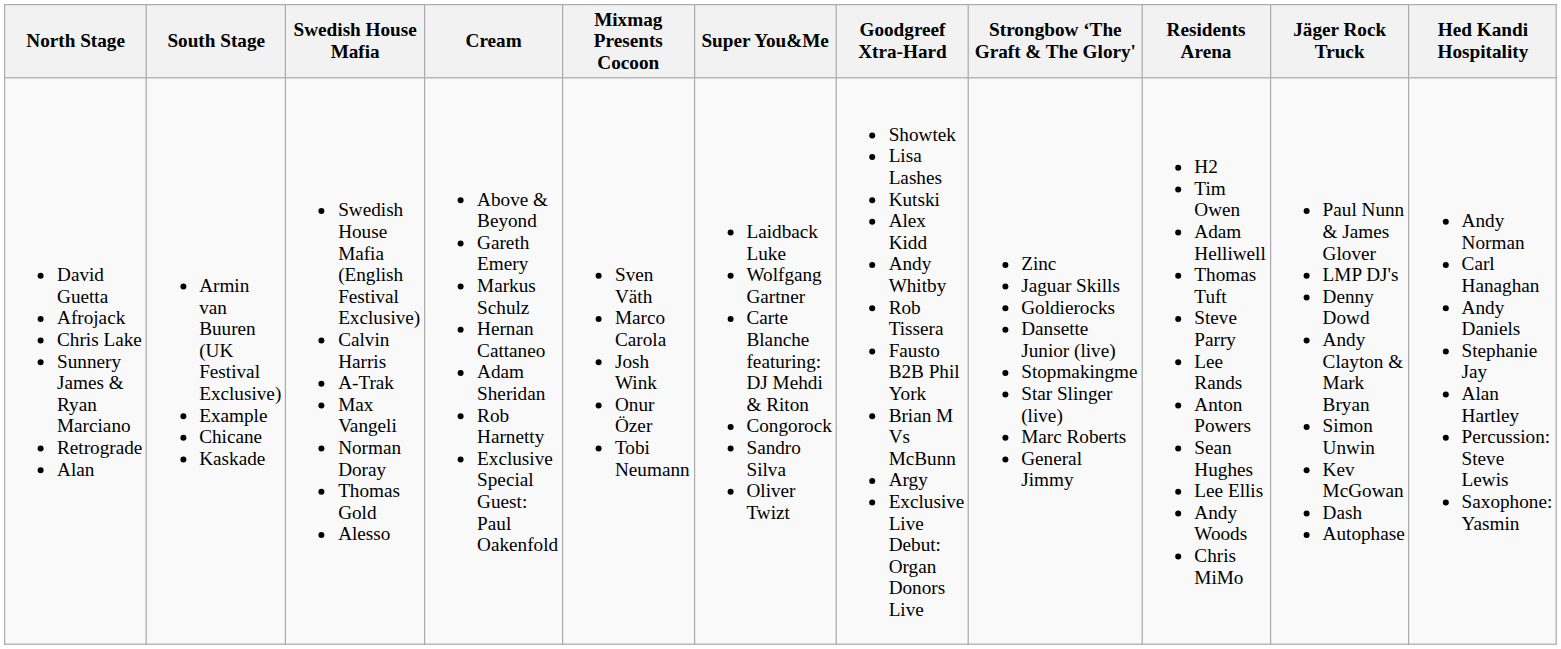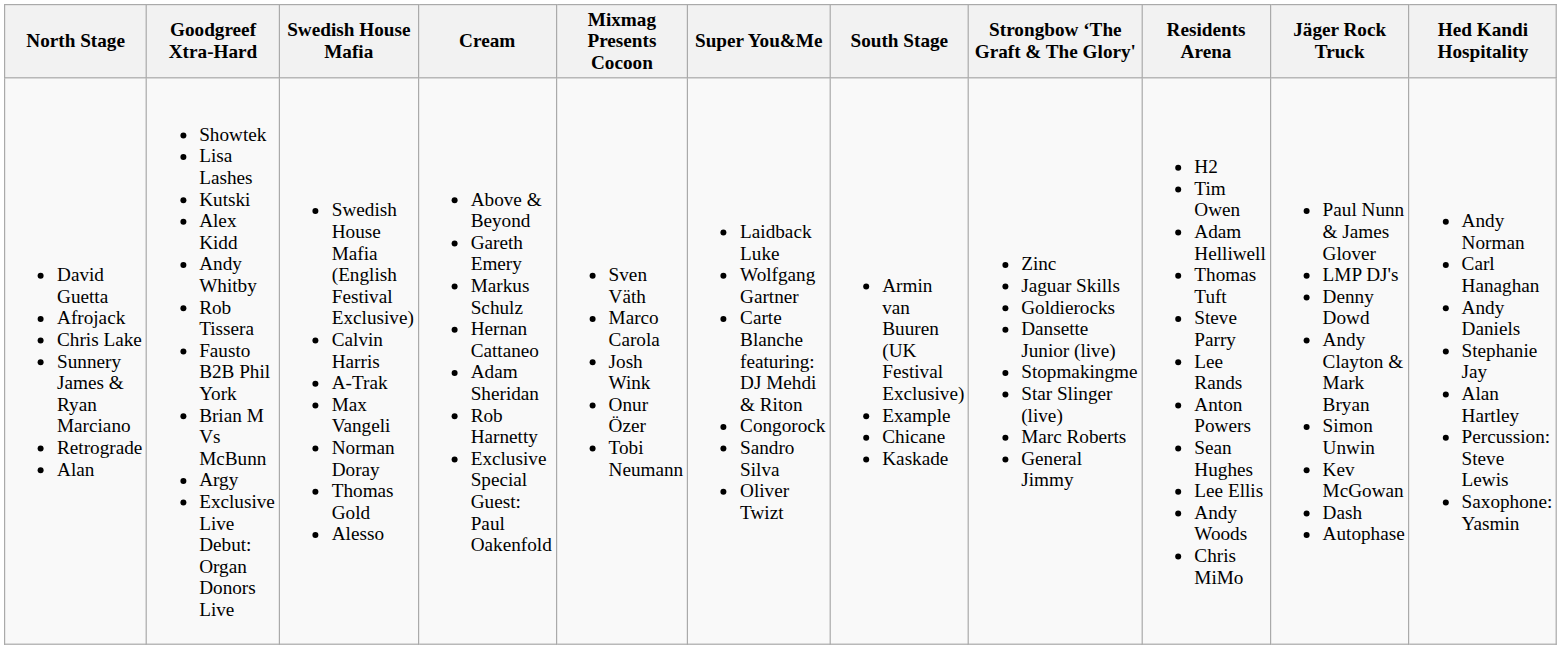columns swapped: South Stage <-> Goodgreef Xtra-Hard
